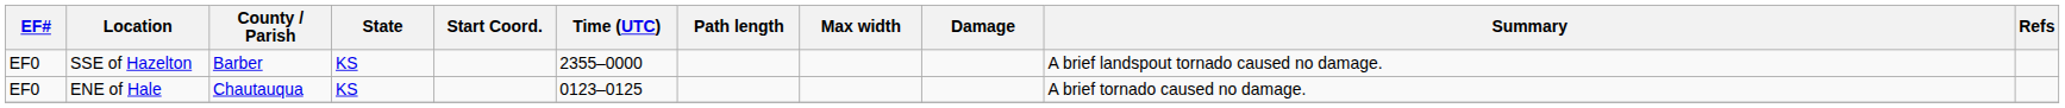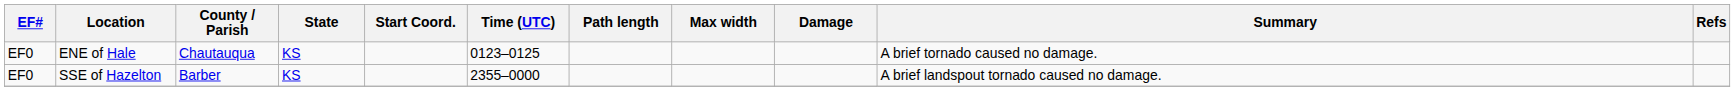rows swapped: SSE of Hazelton <-> ENE of Hale
